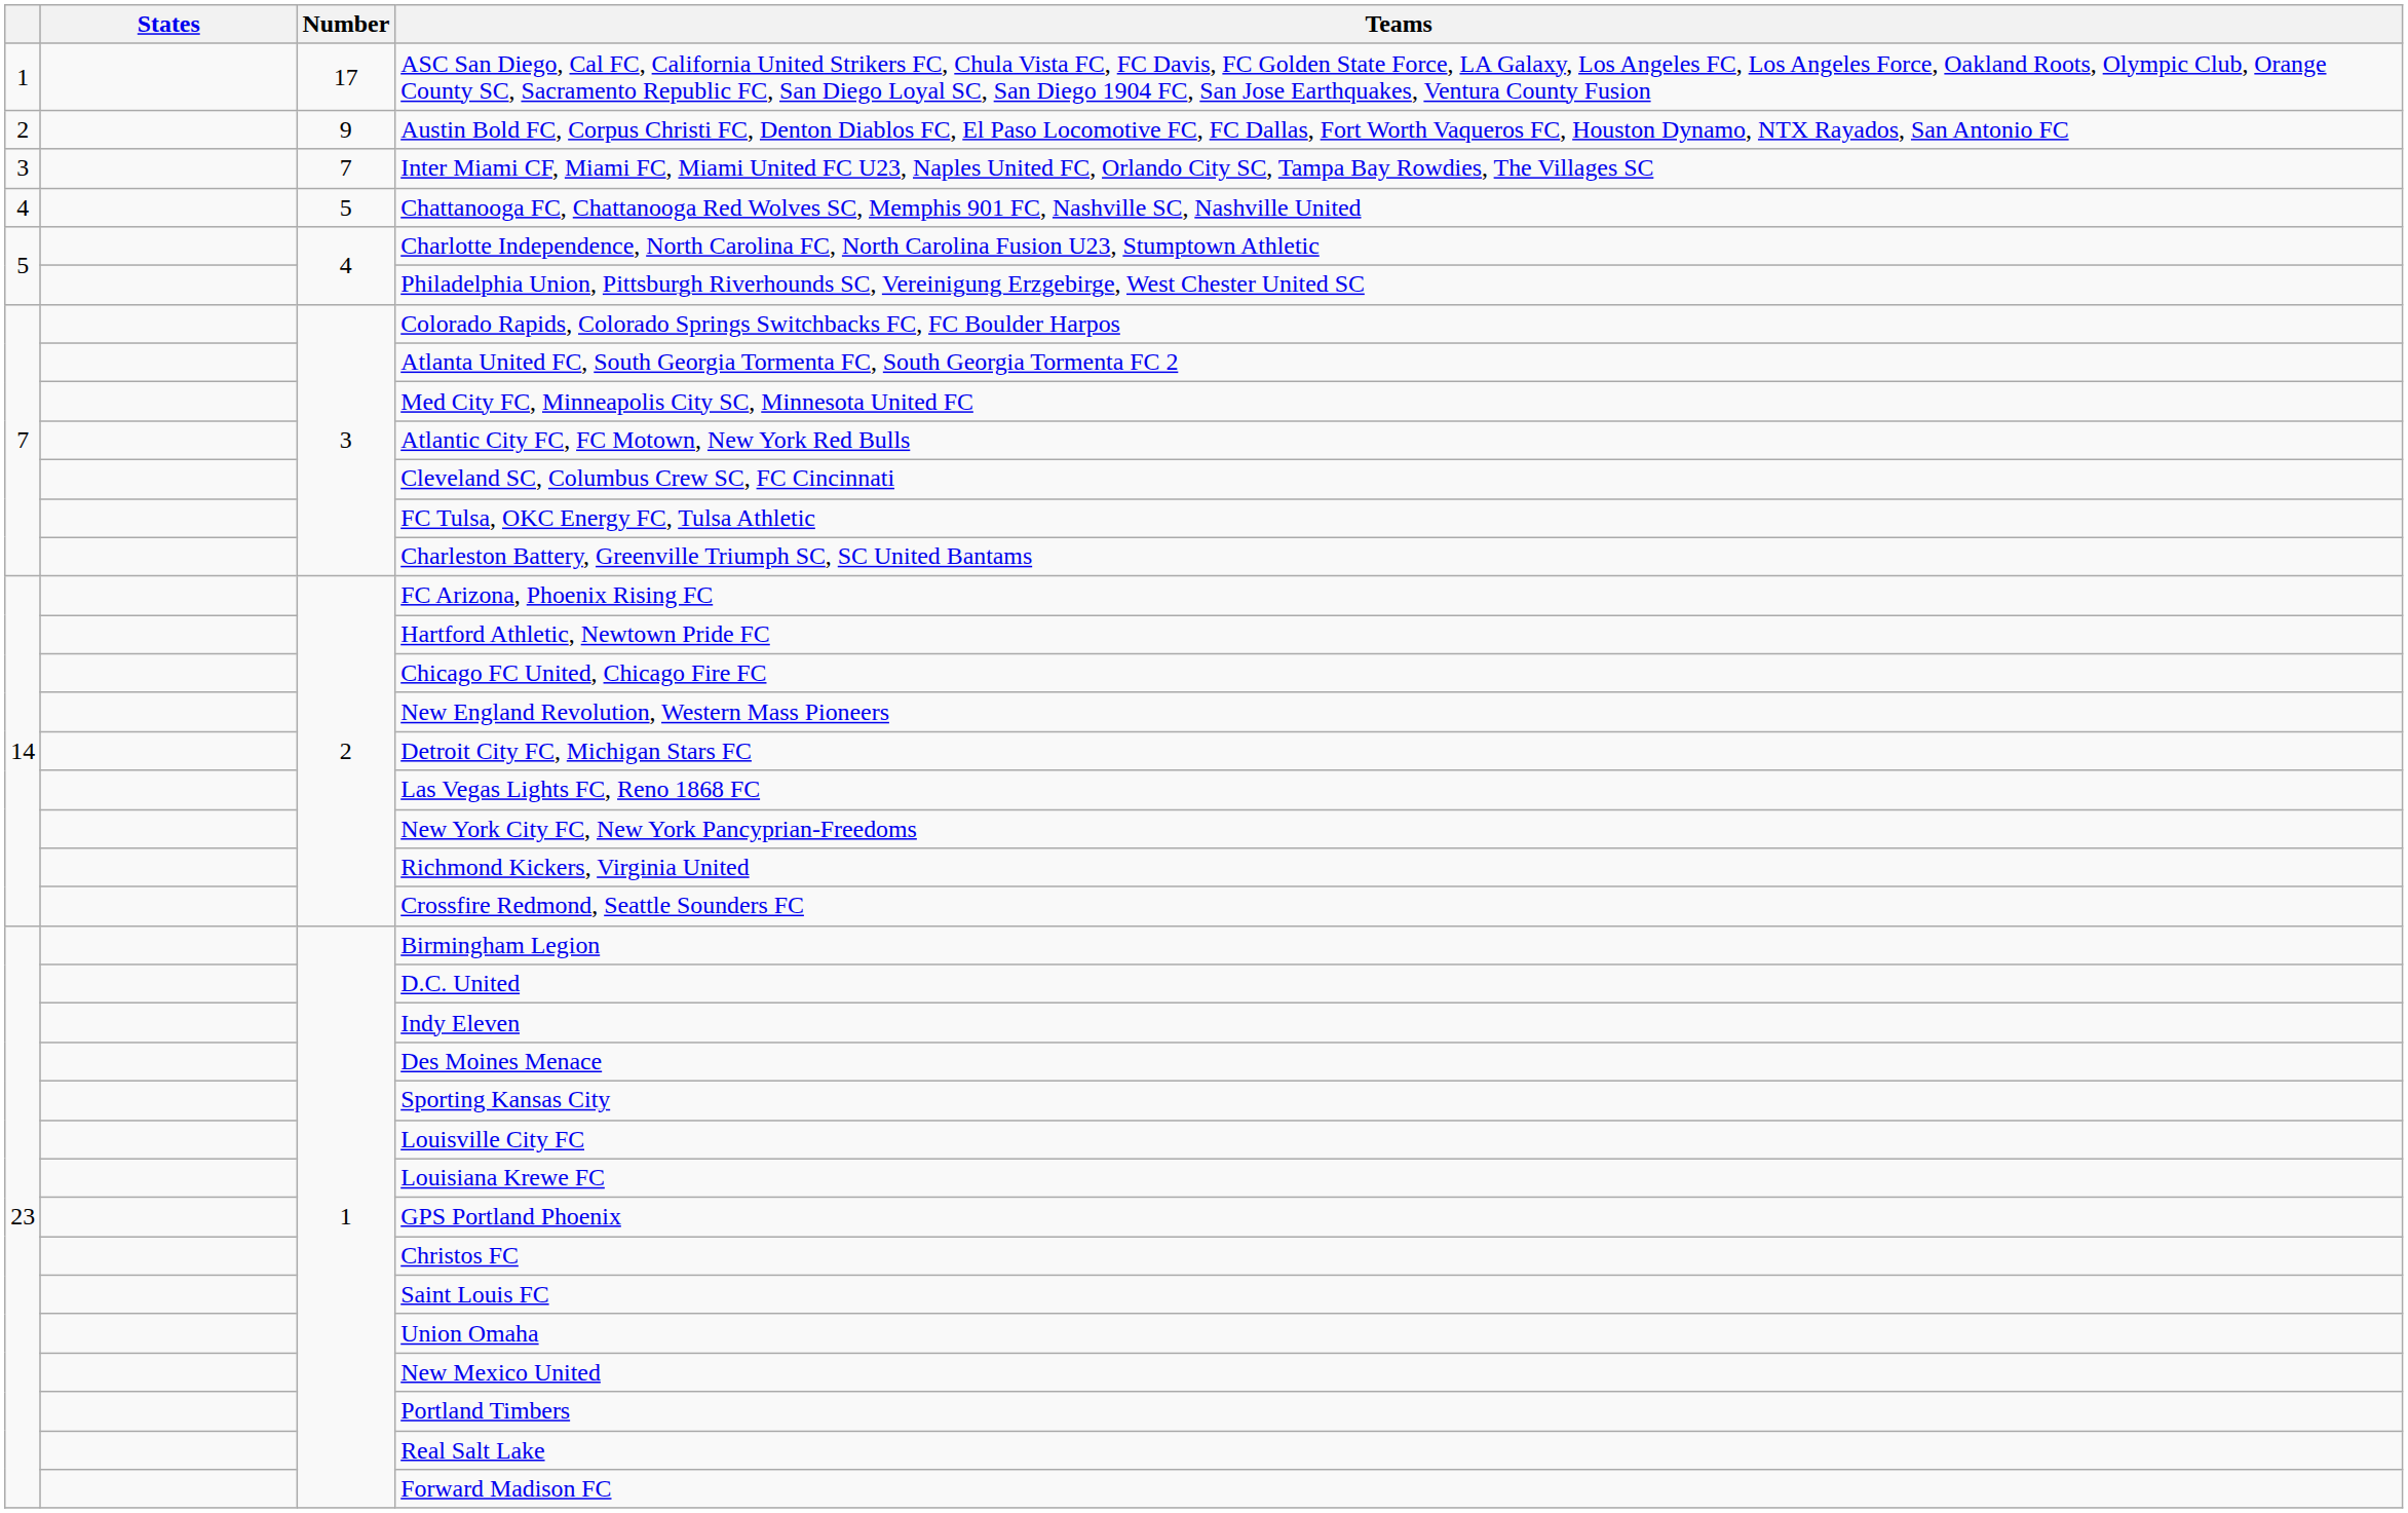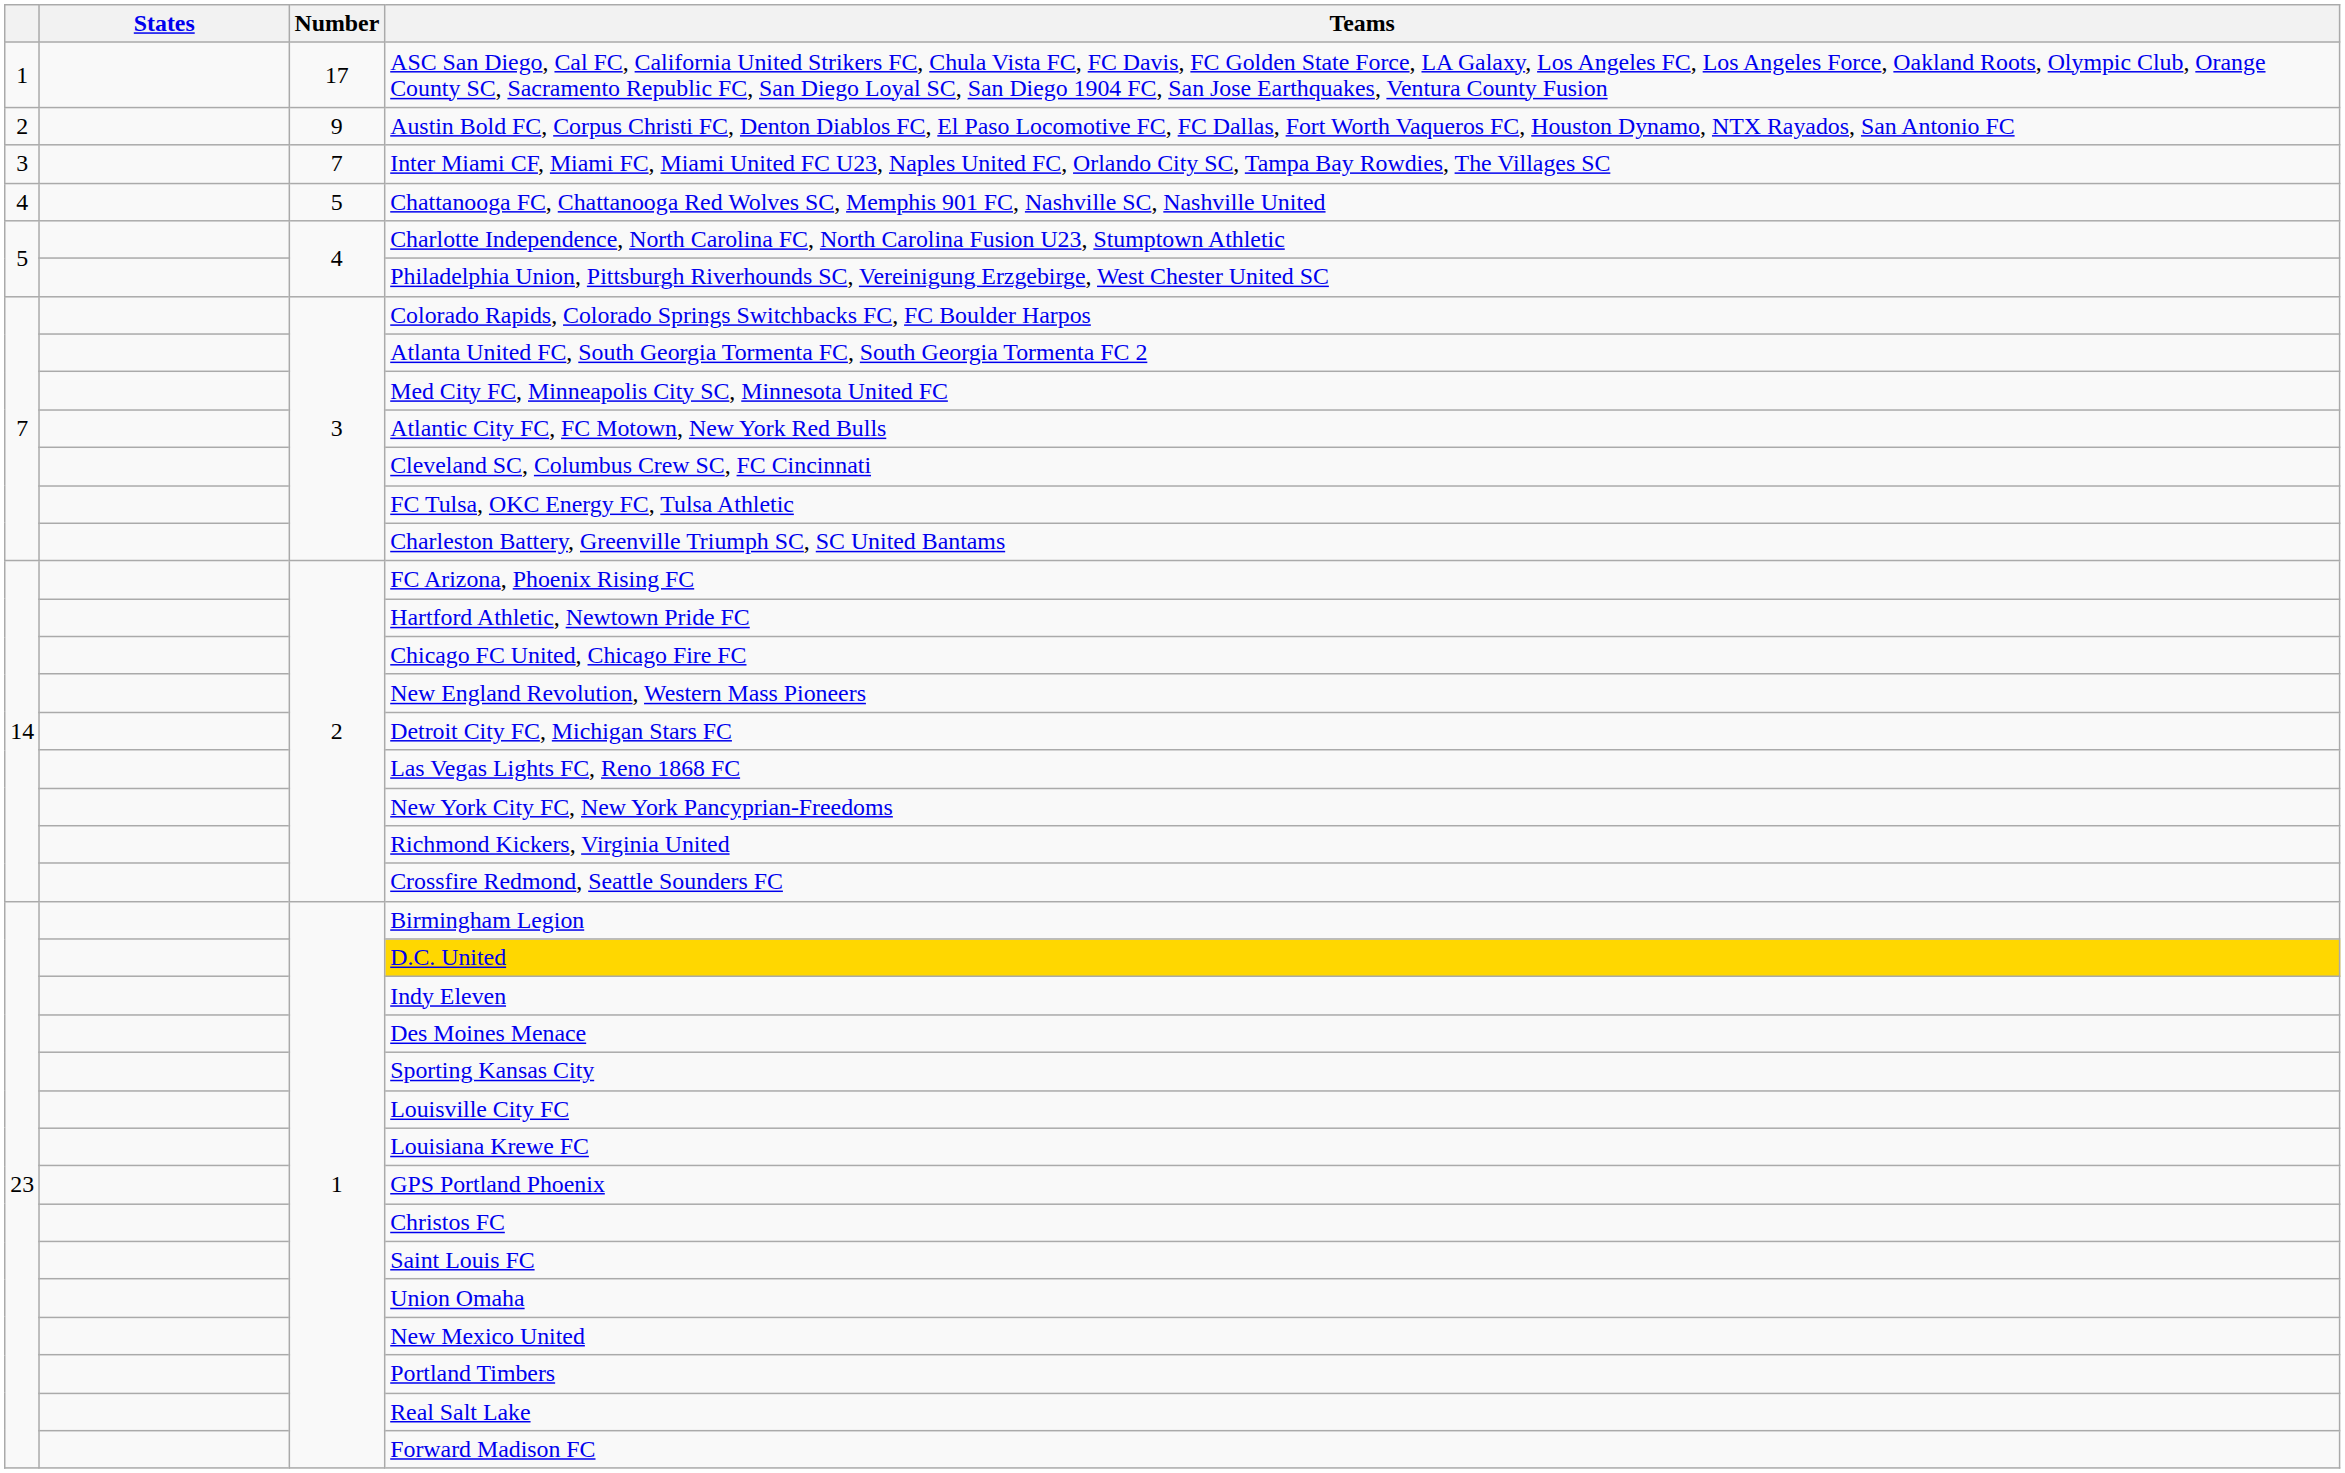D.C. United | Teams: no background -> gold background
